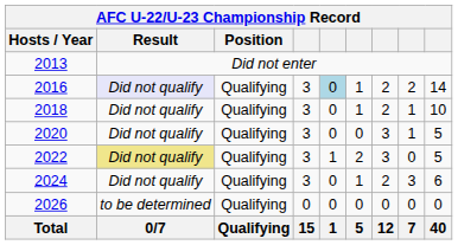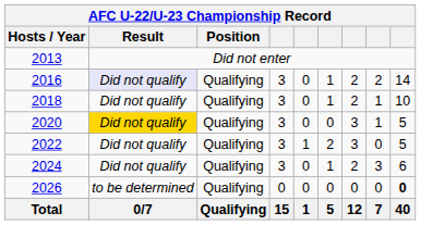2016 | column 5: lightblue background -> no background
2020 | Result: no background -> gold background
2022 | Result: khaki background -> no background
2026 | column 9: normal -> bold
